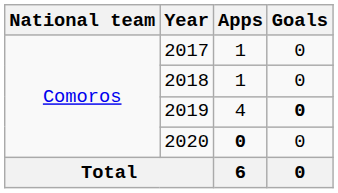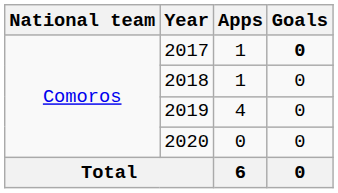2017 | Goals: normal -> bold
2019 | Goals: bold -> normal
2020 | Apps: bold -> normal
